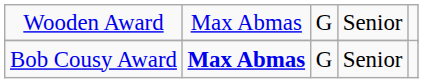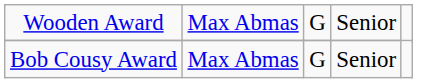Bob Cousy Award | column 2: bold -> normal
